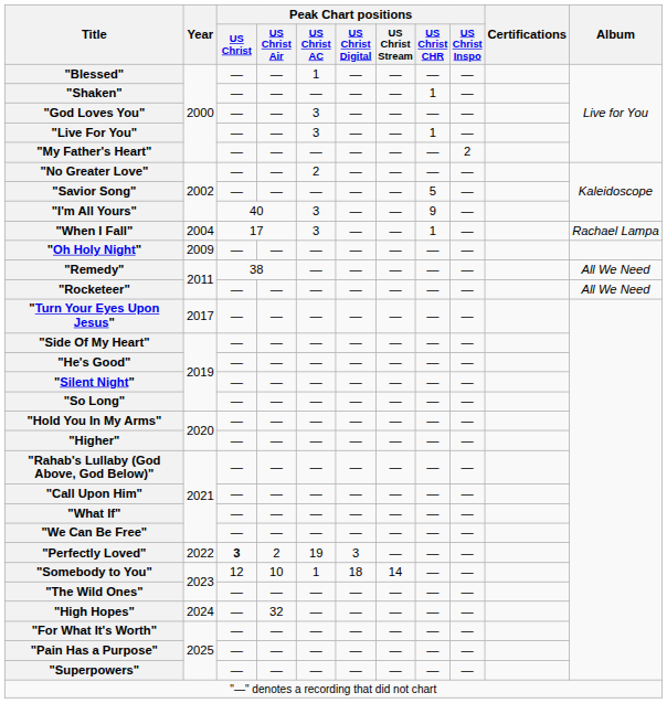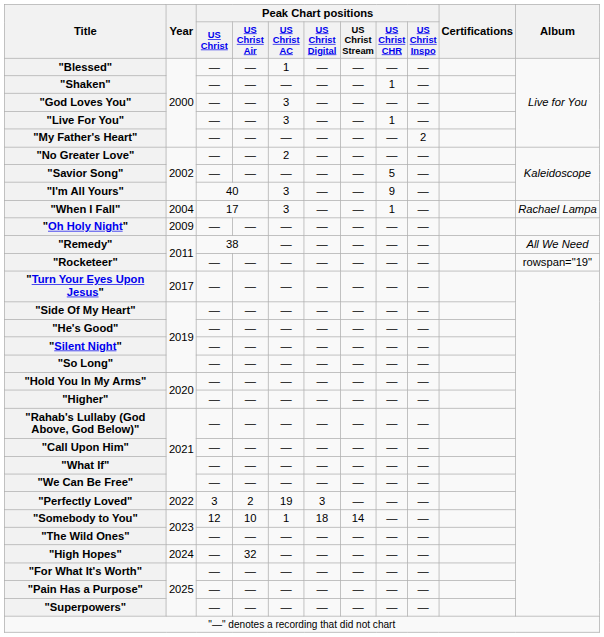"Rocketeer" | Album: All We Need -> rowspan="19"
"Perfectly Loved" | Peak Chart positions / US Christ: bold -> normal
